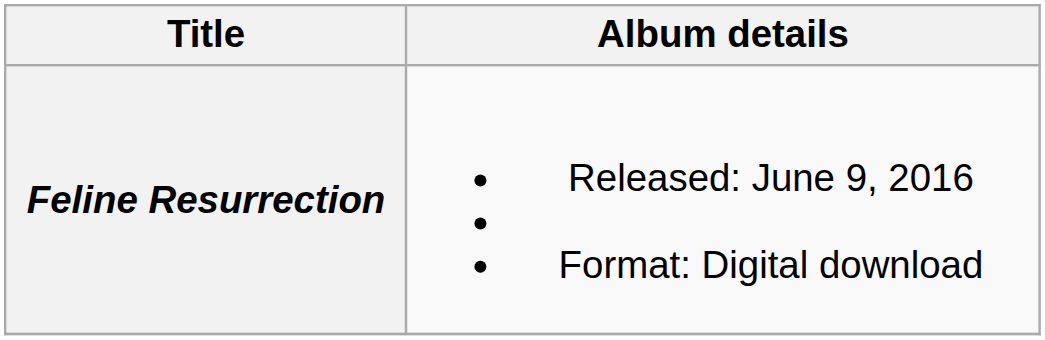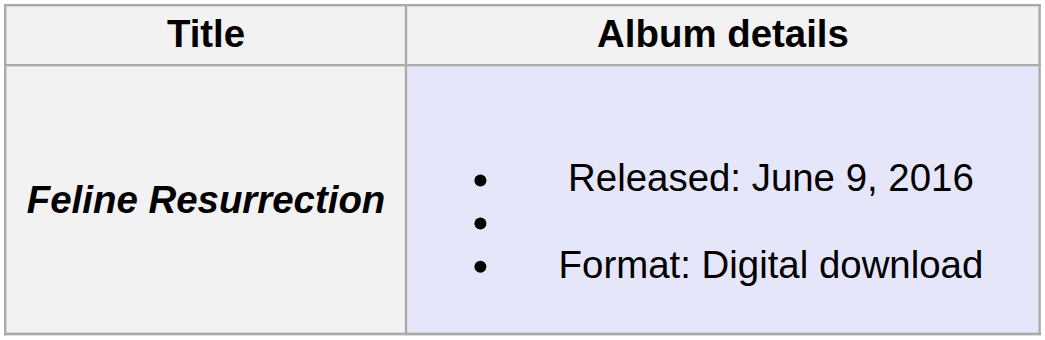Feline Resurrection | Album details: no background -> lavender background
